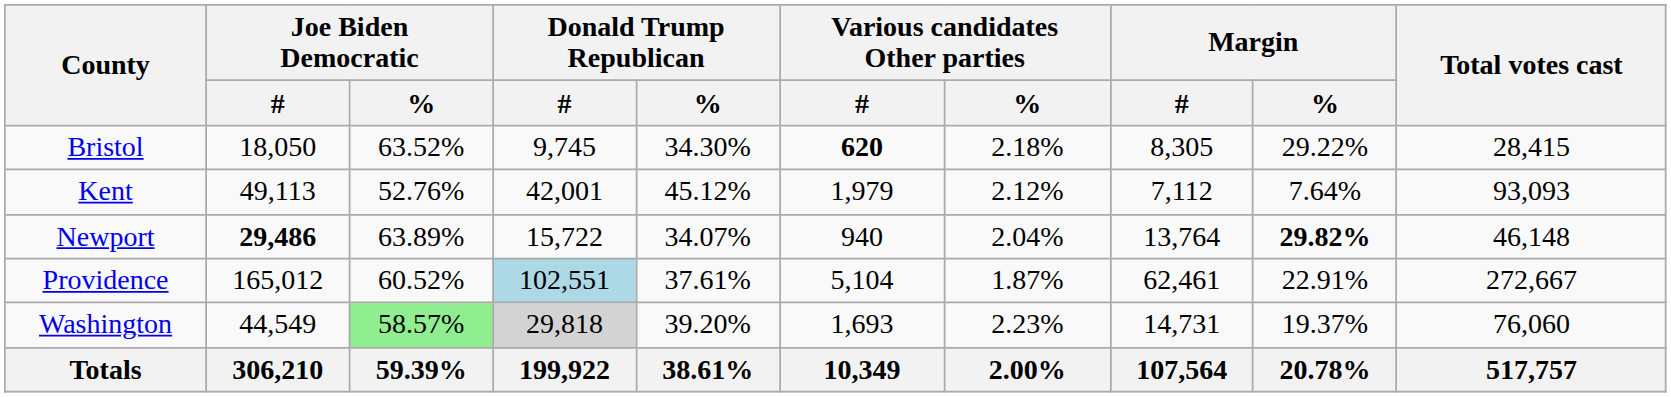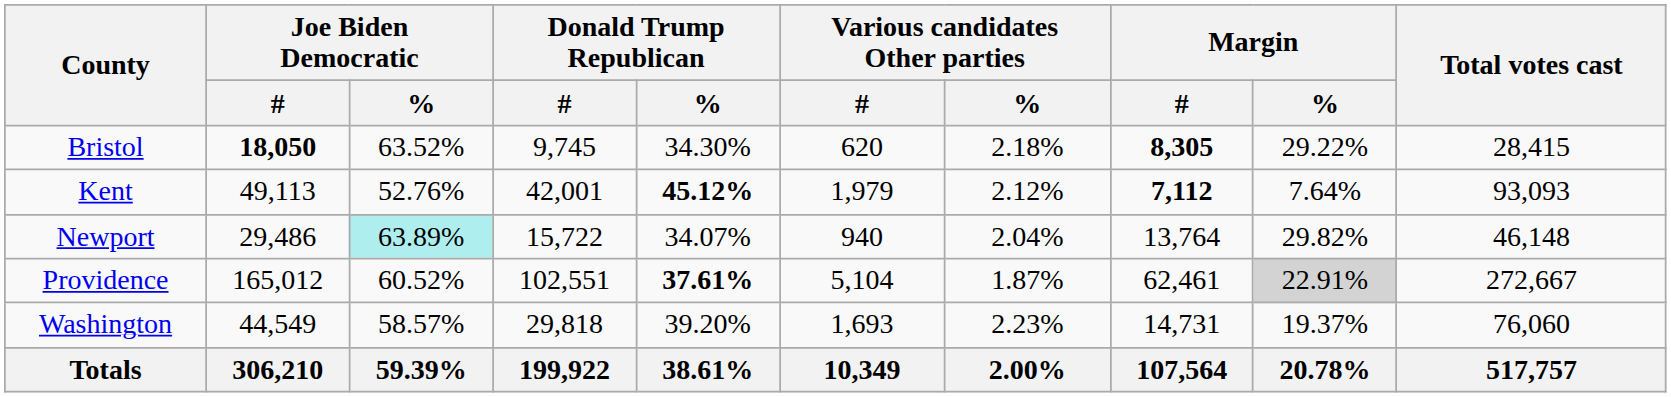Bristol | Joe Biden Democratic / #: normal -> bold
Bristol | Various candidates Other parties / #: bold -> normal
Bristol | Margin / #: normal -> bold
Kent | Donald Trump Republican / %: normal -> bold
Kent | Margin / #: normal -> bold
Newport | Joe Biden Democratic / #: bold -> normal
Newport | Joe Biden Democratic / %: no background -> paleturquoise background
Newport | Margin / %: bold -> normal
Providence | Donald Trump Republican / #: lightblue background -> no background
Providence | Donald Trump Republican / %: normal -> bold
Providence | Margin / %: no background -> lightgrey background
Washington | Joe Biden Democratic / %: lightgreen background -> no background
Washington | Donald Trump Republican / #: lightgrey background -> no background
